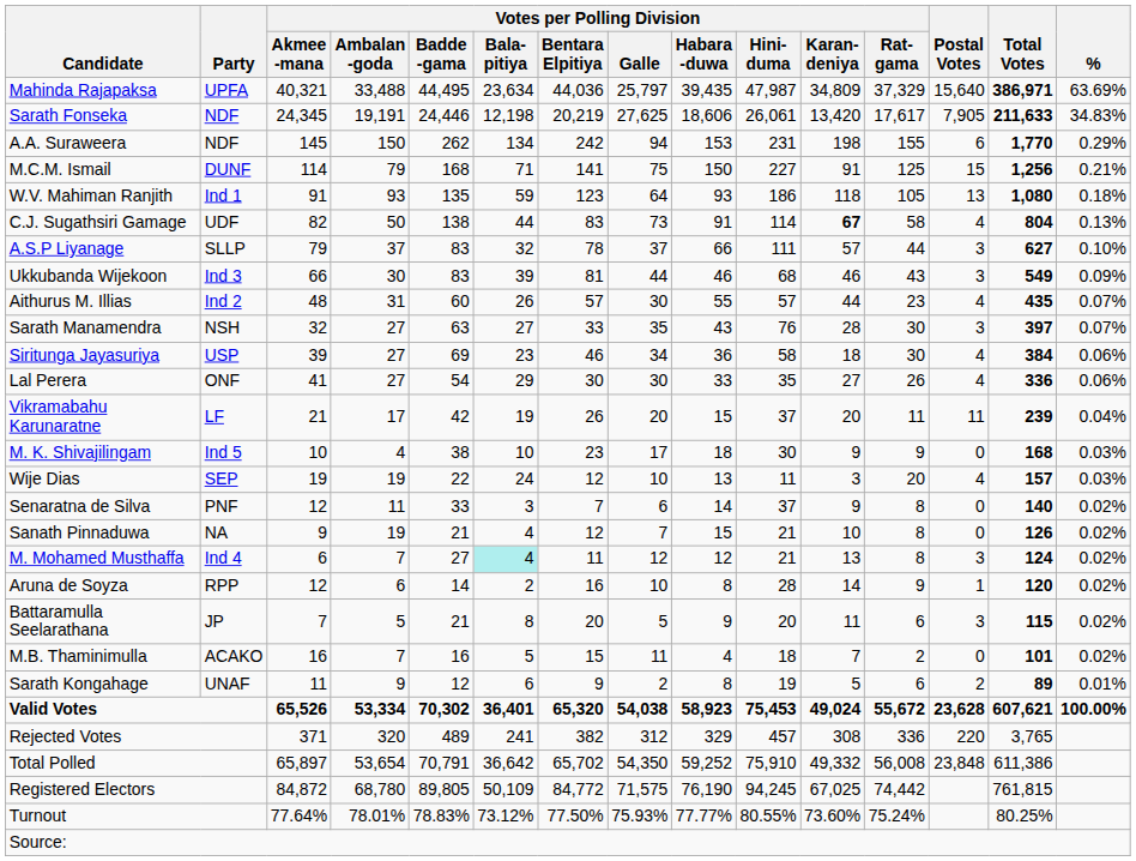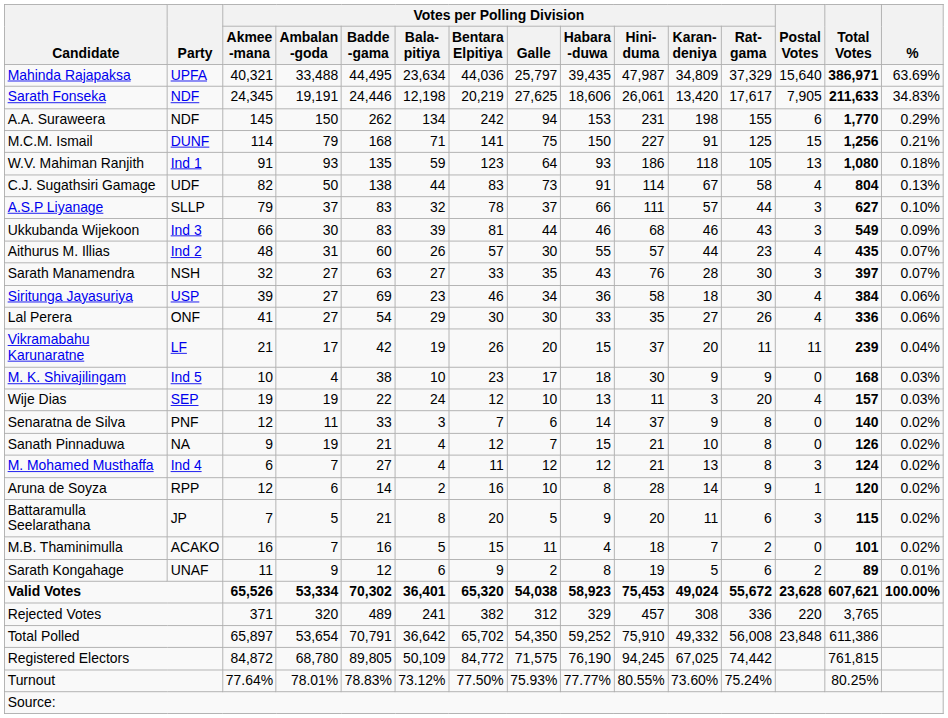C.J. Sugathsiri Gamage | Votes per Polling Division / Karan- deniya: bold -> normal
M. Mohamed Musthaffa | Votes per Polling Division / Bala- pitiya: paleturquoise background -> no background
